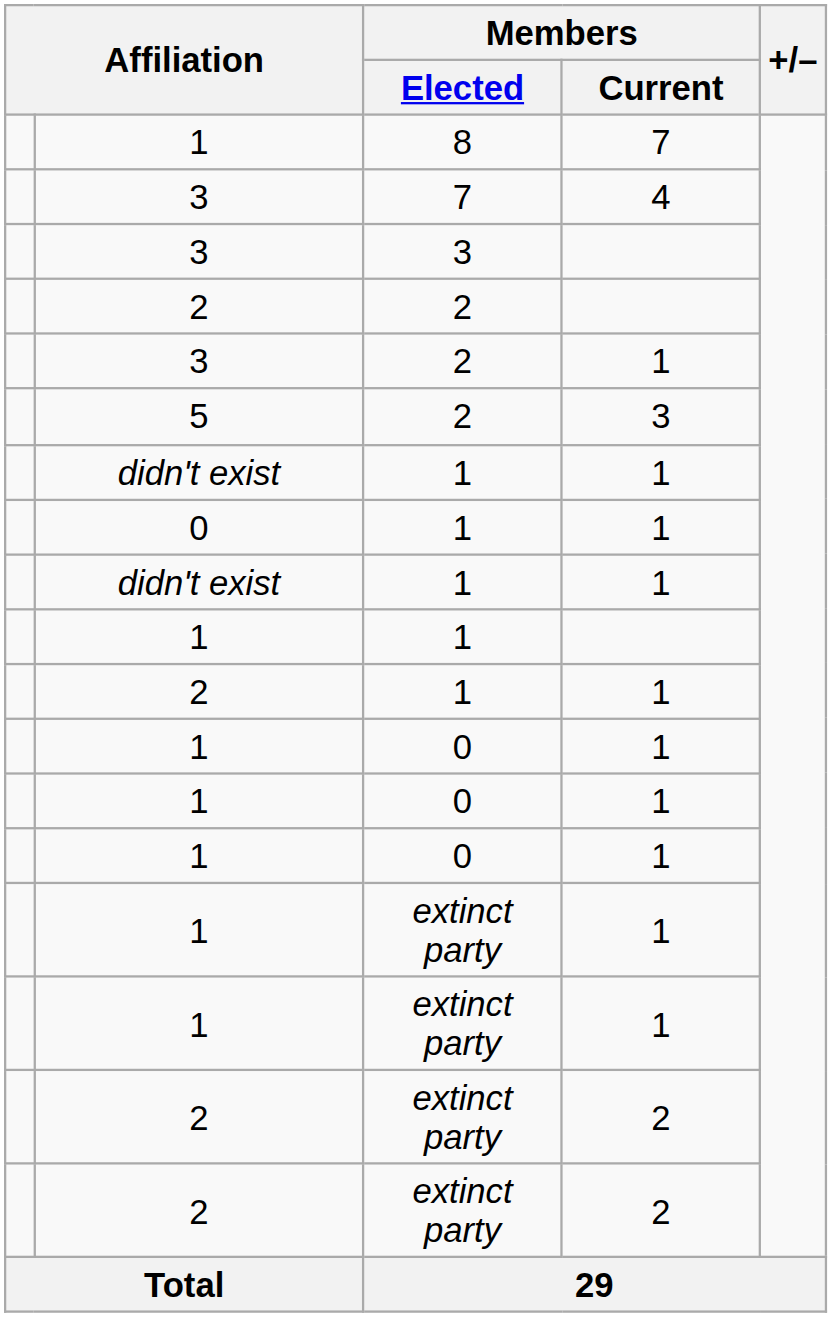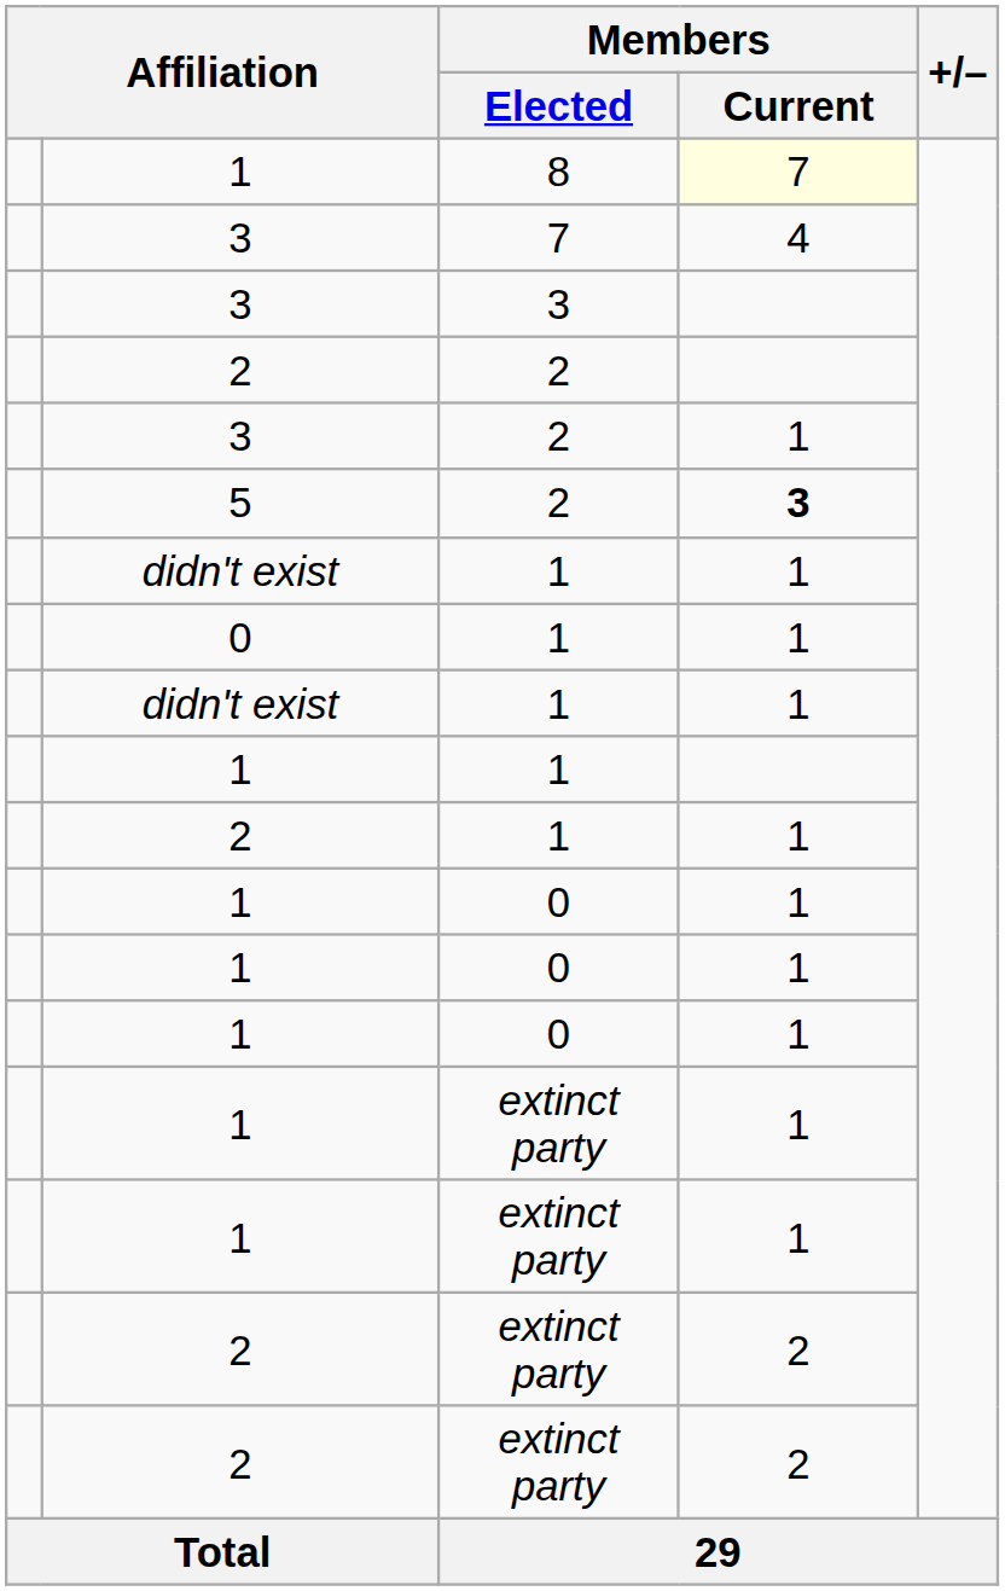8 | Members / Current: no background -> lightyellow background
5 / 2 | Members / Current: normal -> bold
